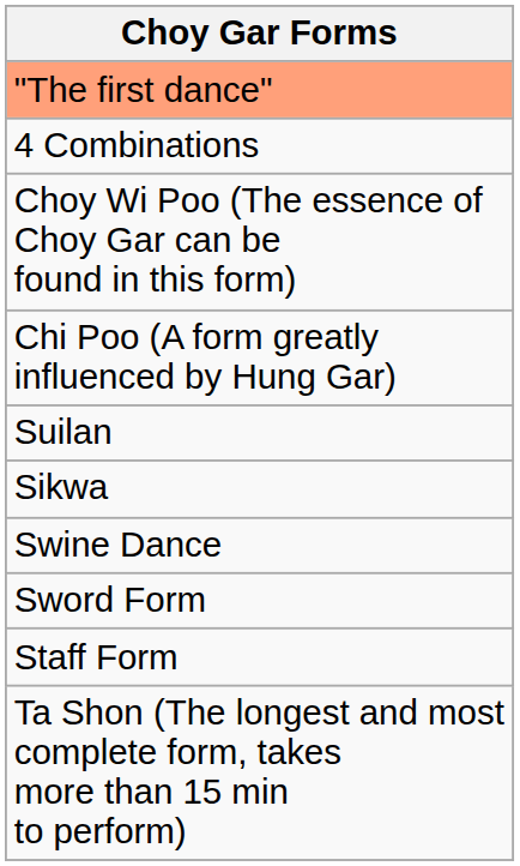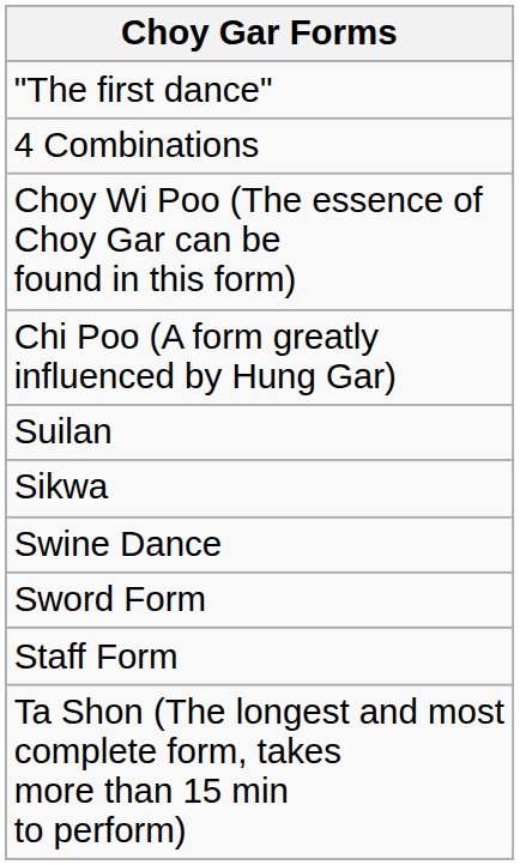row 2 | column 1: lightsalmon background -> no background
